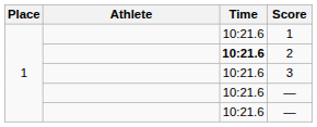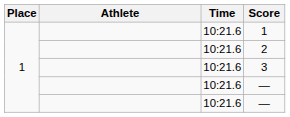2 | Time: bold -> normal
